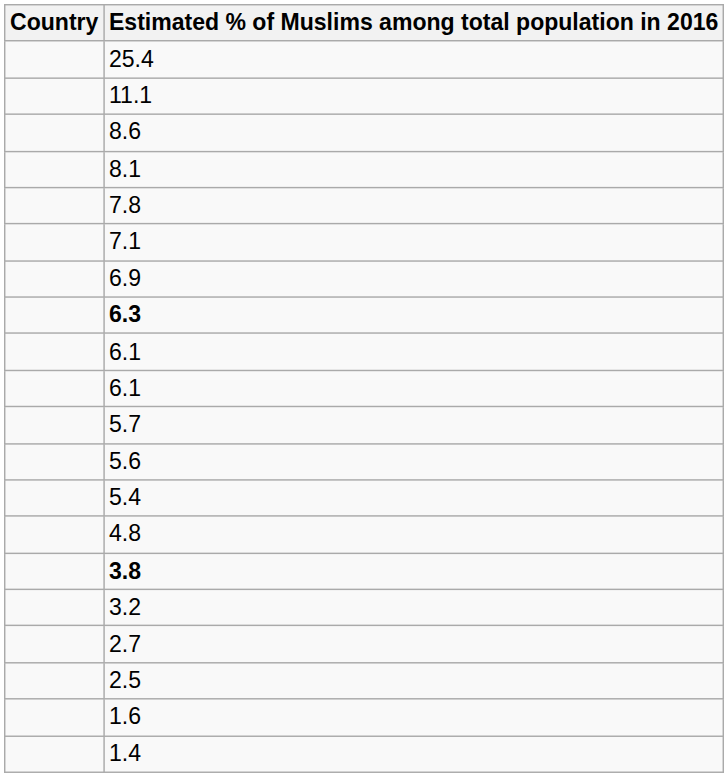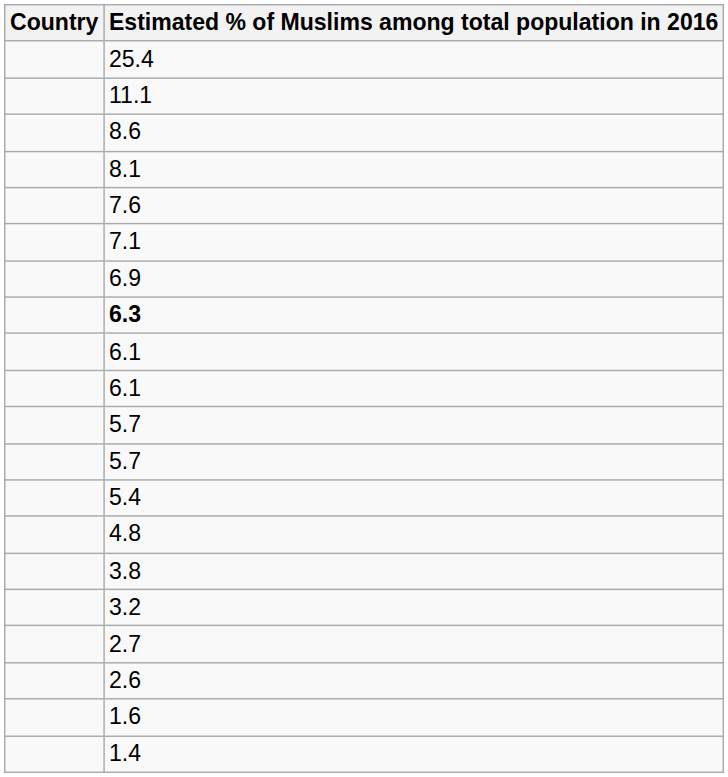row 6 | Estimated % of Muslims among total population in 2016: 7.8 -> 7.6
row 13 | Estimated % of Muslims among total population in 2016: 5.6 -> 5.7
row 16 | Estimated % of Muslims among total population in 2016: bold -> normal
row 19 | Estimated % of Muslims among total population in 2016: 2.5 -> 2.6
